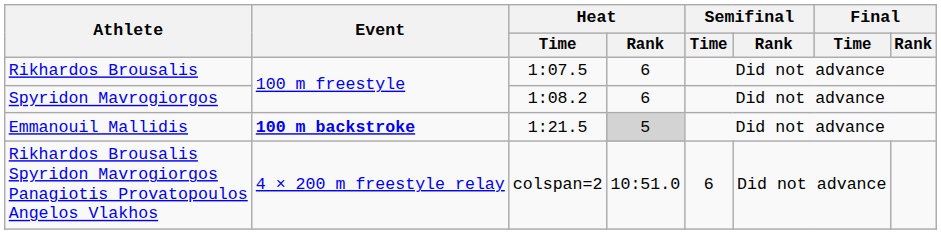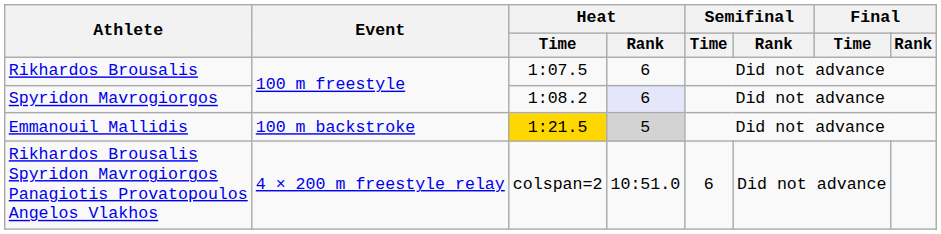Spyridon Mavrogiorgos | Heat / Rank: no background -> lavender background
Emmanouil Mallidis | Event: bold -> normal
Emmanouil Mallidis | Heat / Time: no background -> gold background
